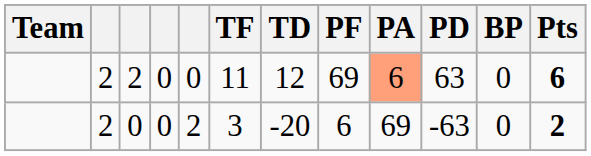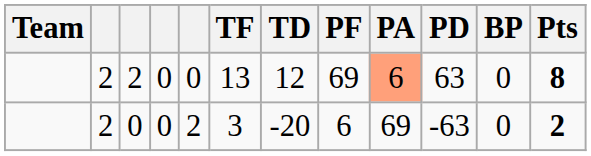row 2 | TF: 11 -> 13
row 2 | Pts: 6 -> 8
